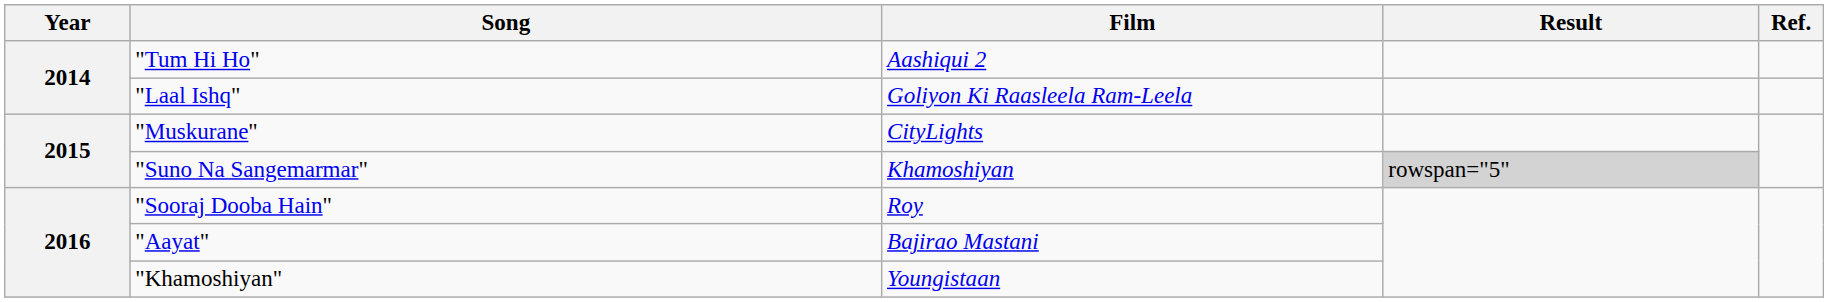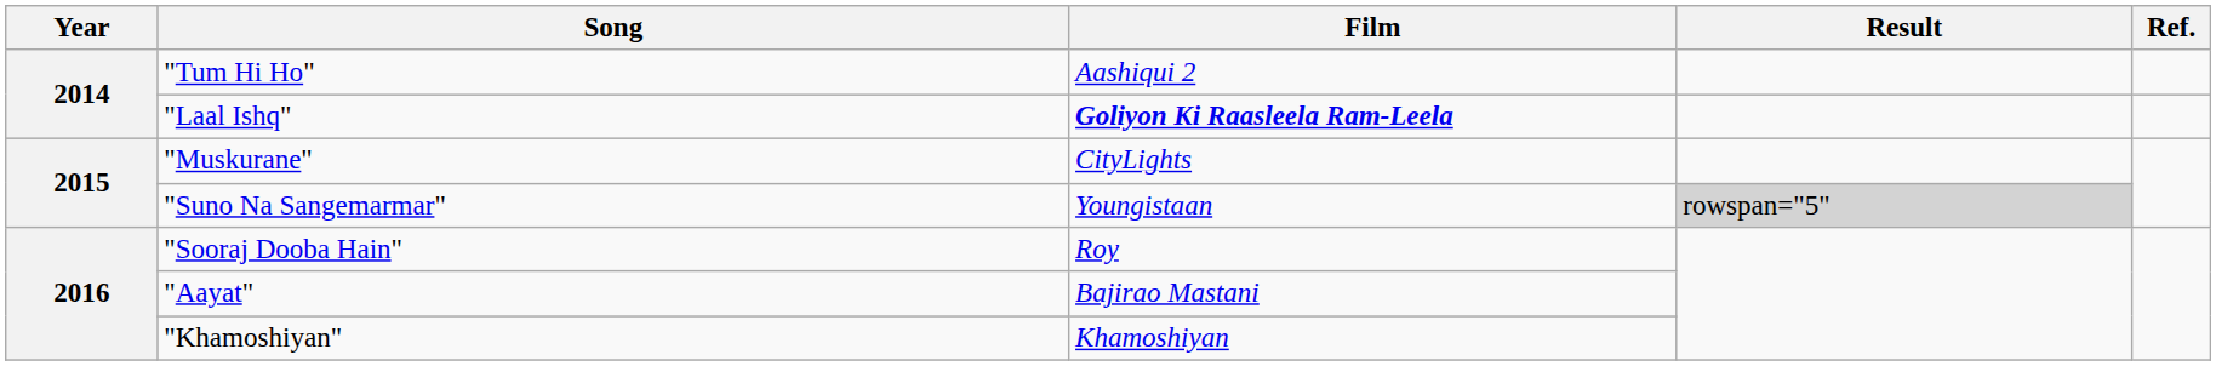"Laal Ishq" | Film: normal -> bold
"Suno Na Sangemarmar" | Film: Khamoshiyan -> Youngistaan
"Khamoshiyan" | Film: Youngistaan -> Khamoshiyan
